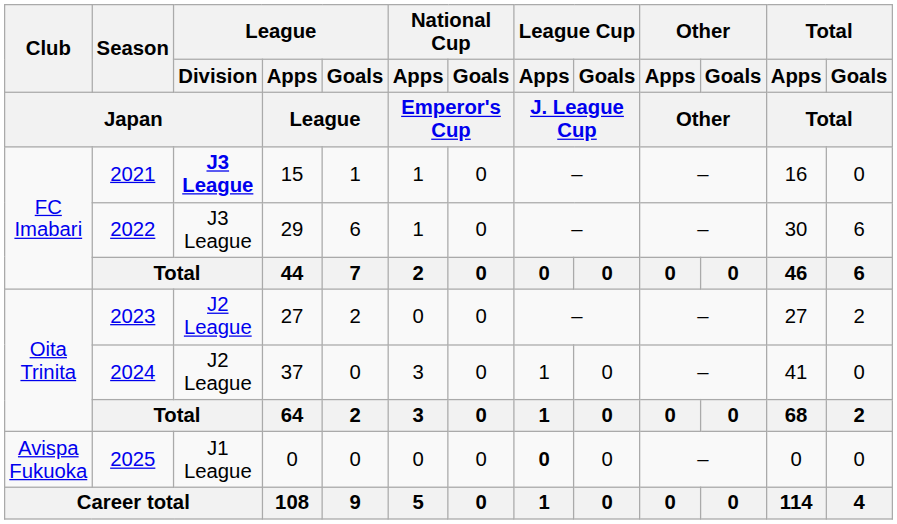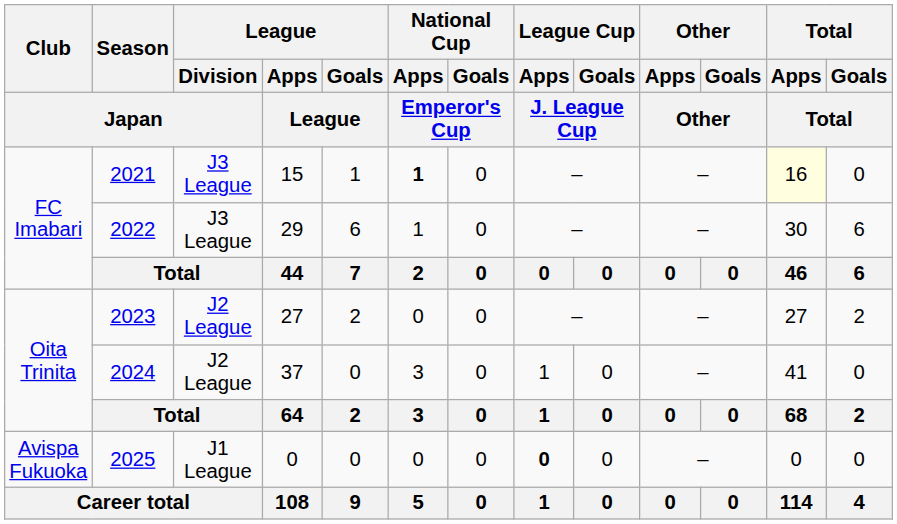2021 | League / Division / Japan: bold -> normal
2021 | National Cup / Apps / Emperor's Cup: normal -> bold
2021 | Total / Apps / Total: no background -> lightyellow background
